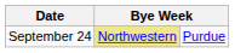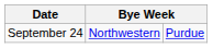September 24 | column 2: khaki background -> no background
